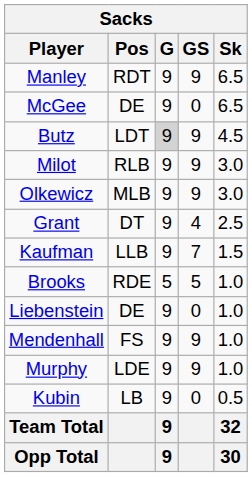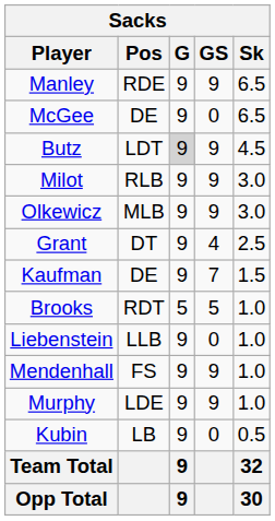Manley | Pos: RDT -> RDE
Kaufman | Pos: LLB -> DE
Brooks | Pos: RDE -> RDT
Liebenstein | Pos: DE -> LLB
